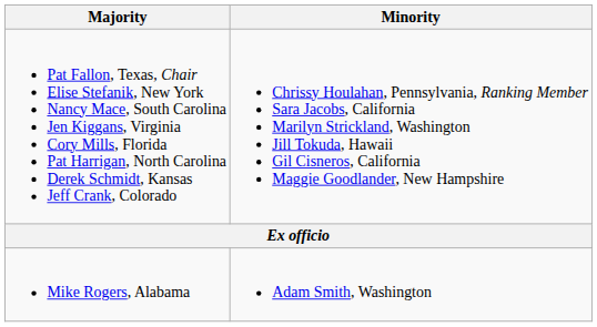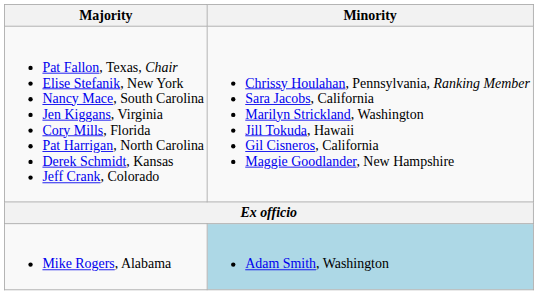Mike Rogers, Alabama | Minority: no background -> lightblue background
